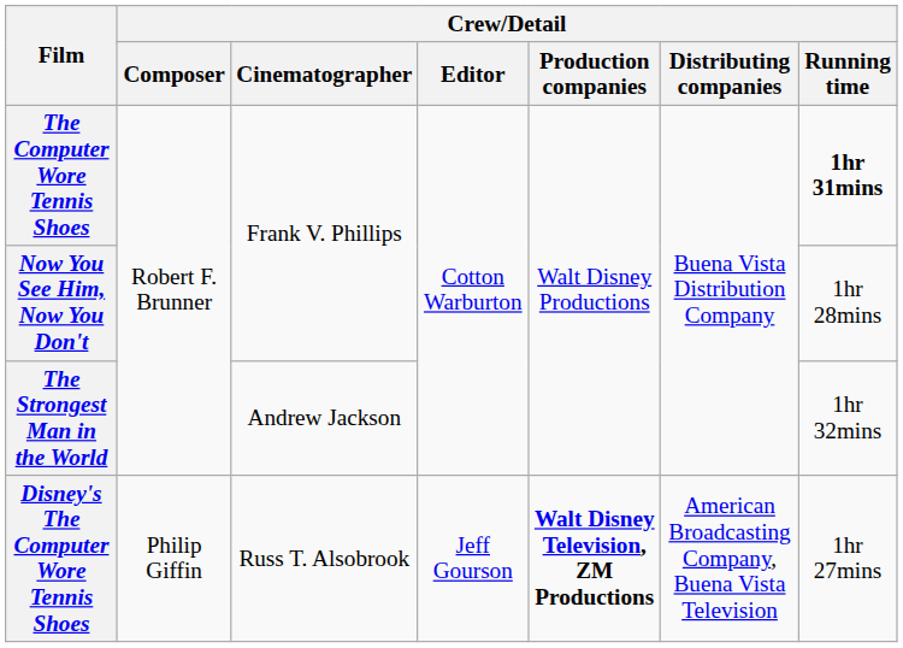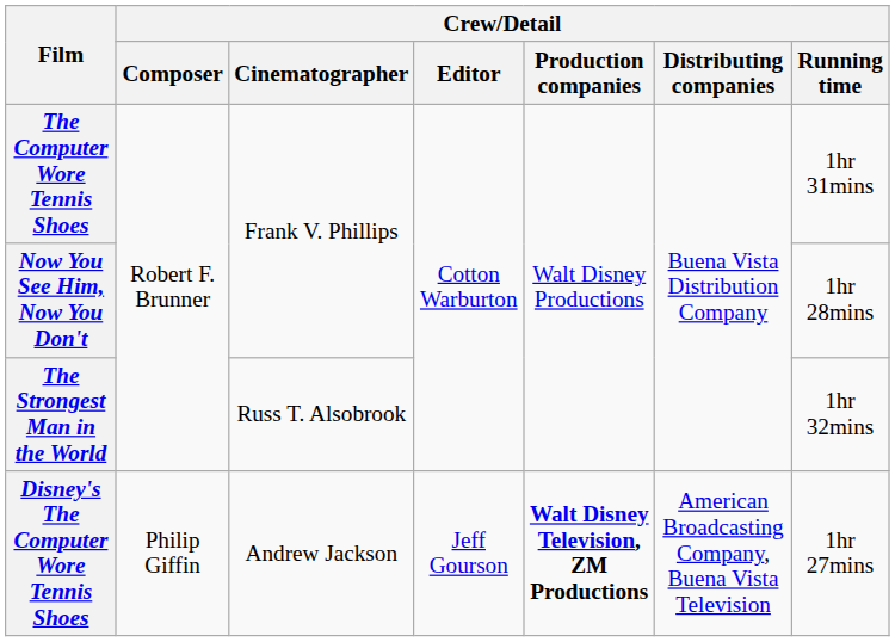The Computer Wore Tennis Shoes | Crew/Detail / Running time: bold -> normal
The Strongest Man in the World | Crew/Detail / Cinematographer: Andrew Jackson -> Russ T. Alsobrook
Disney's The Computer Wore Tennis Shoes | Crew/Detail / Cinematographer: Russ T. Alsobrook -> Andrew Jackson
